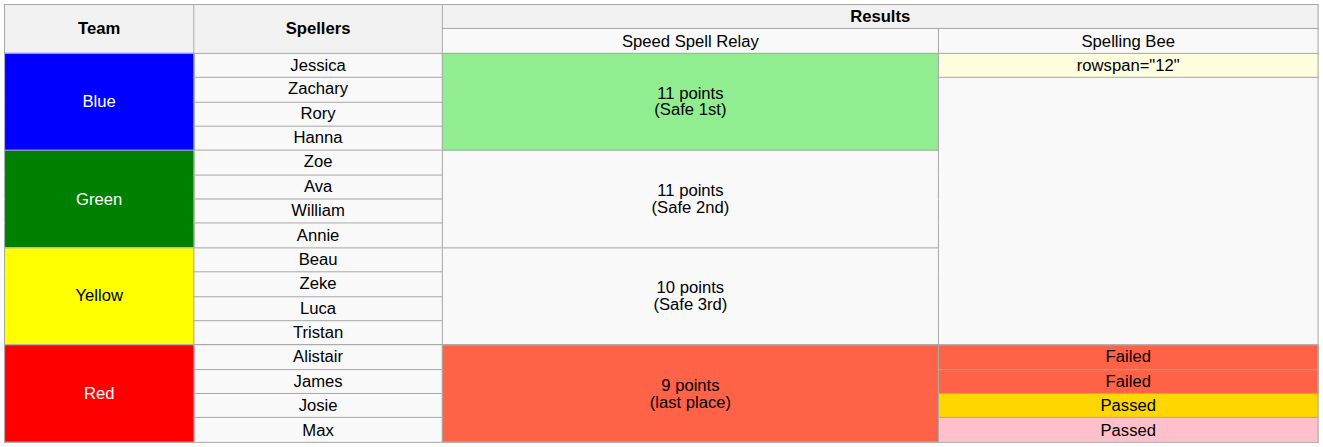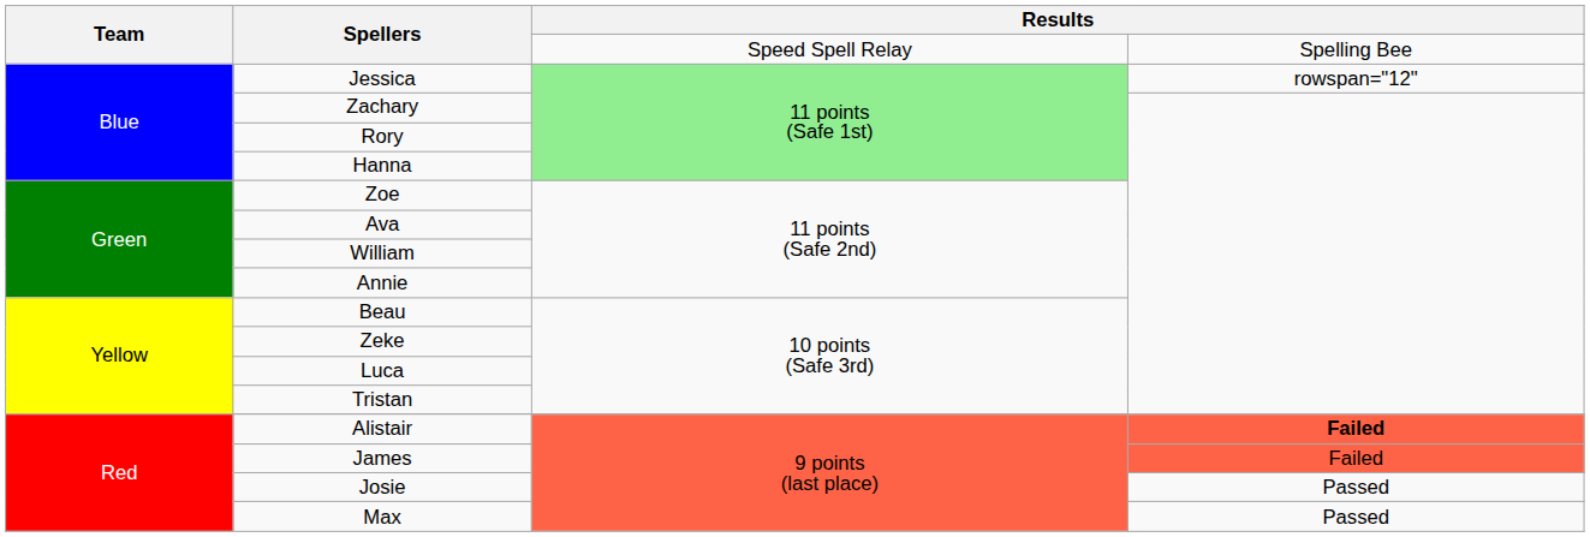Jessica | column 4: lightyellow background -> no background
Alistair | column 4: normal -> bold
Josie | column 4: gold background -> no background
Max | column 4: pink background -> no background
